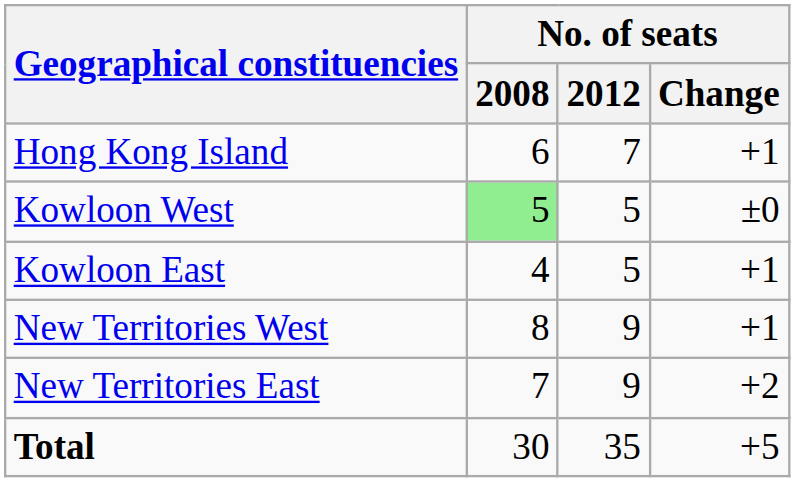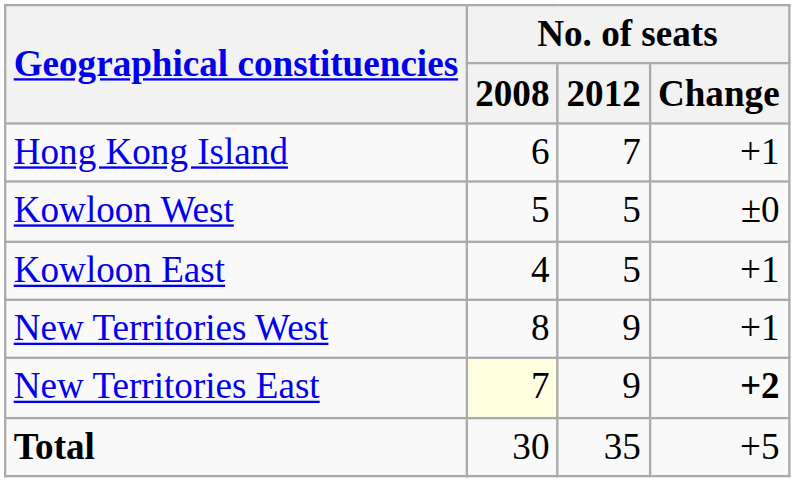Kowloon West | No. of seats / 2008: lightgreen background -> no background
New Territories East | No. of seats / 2008: no background -> lightyellow background
New Territories East | No. of seats / Change: normal -> bold
